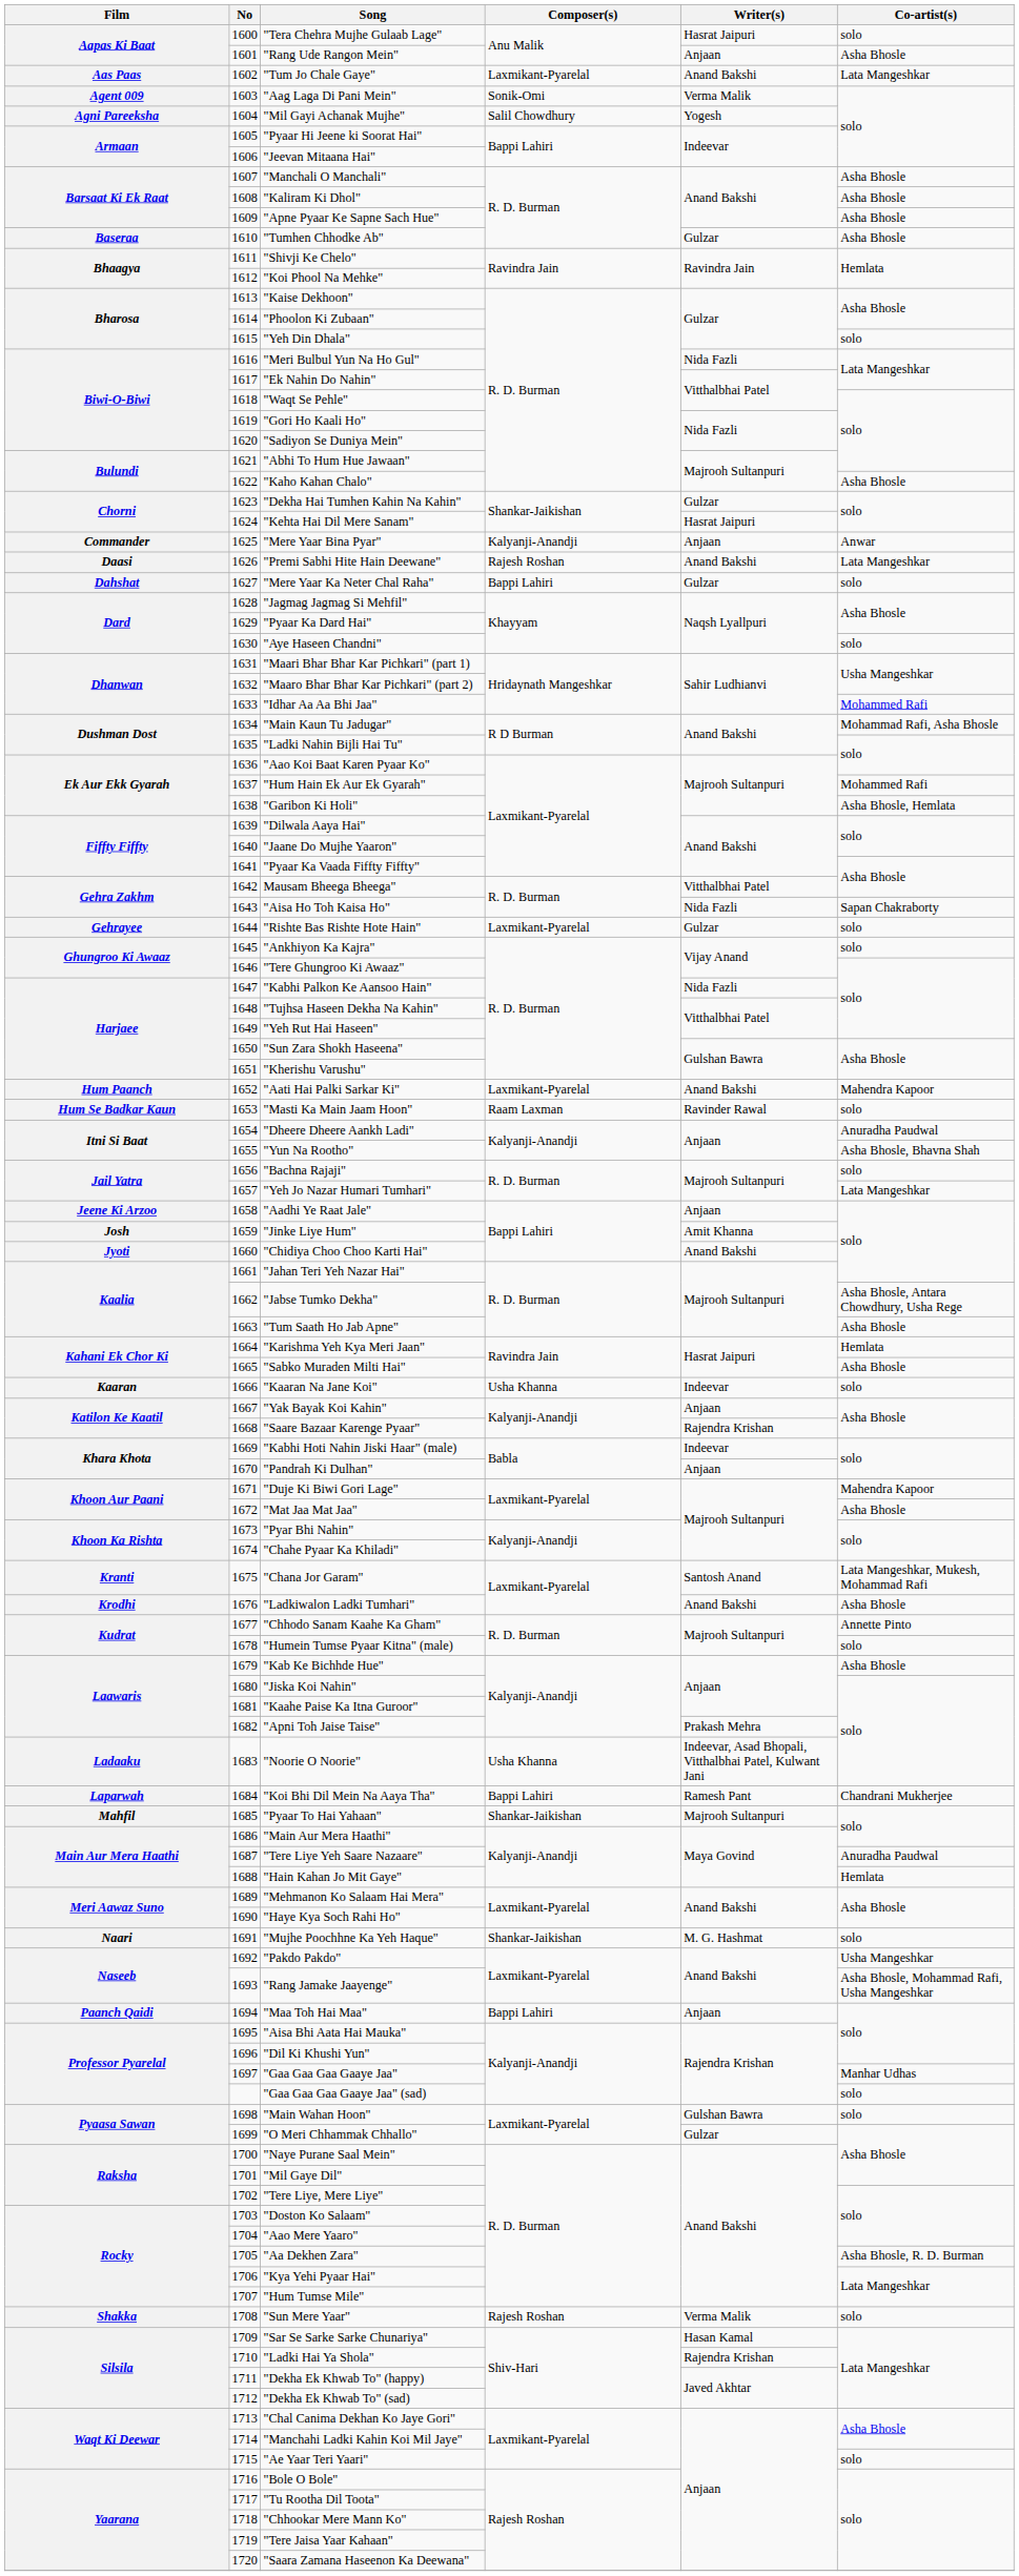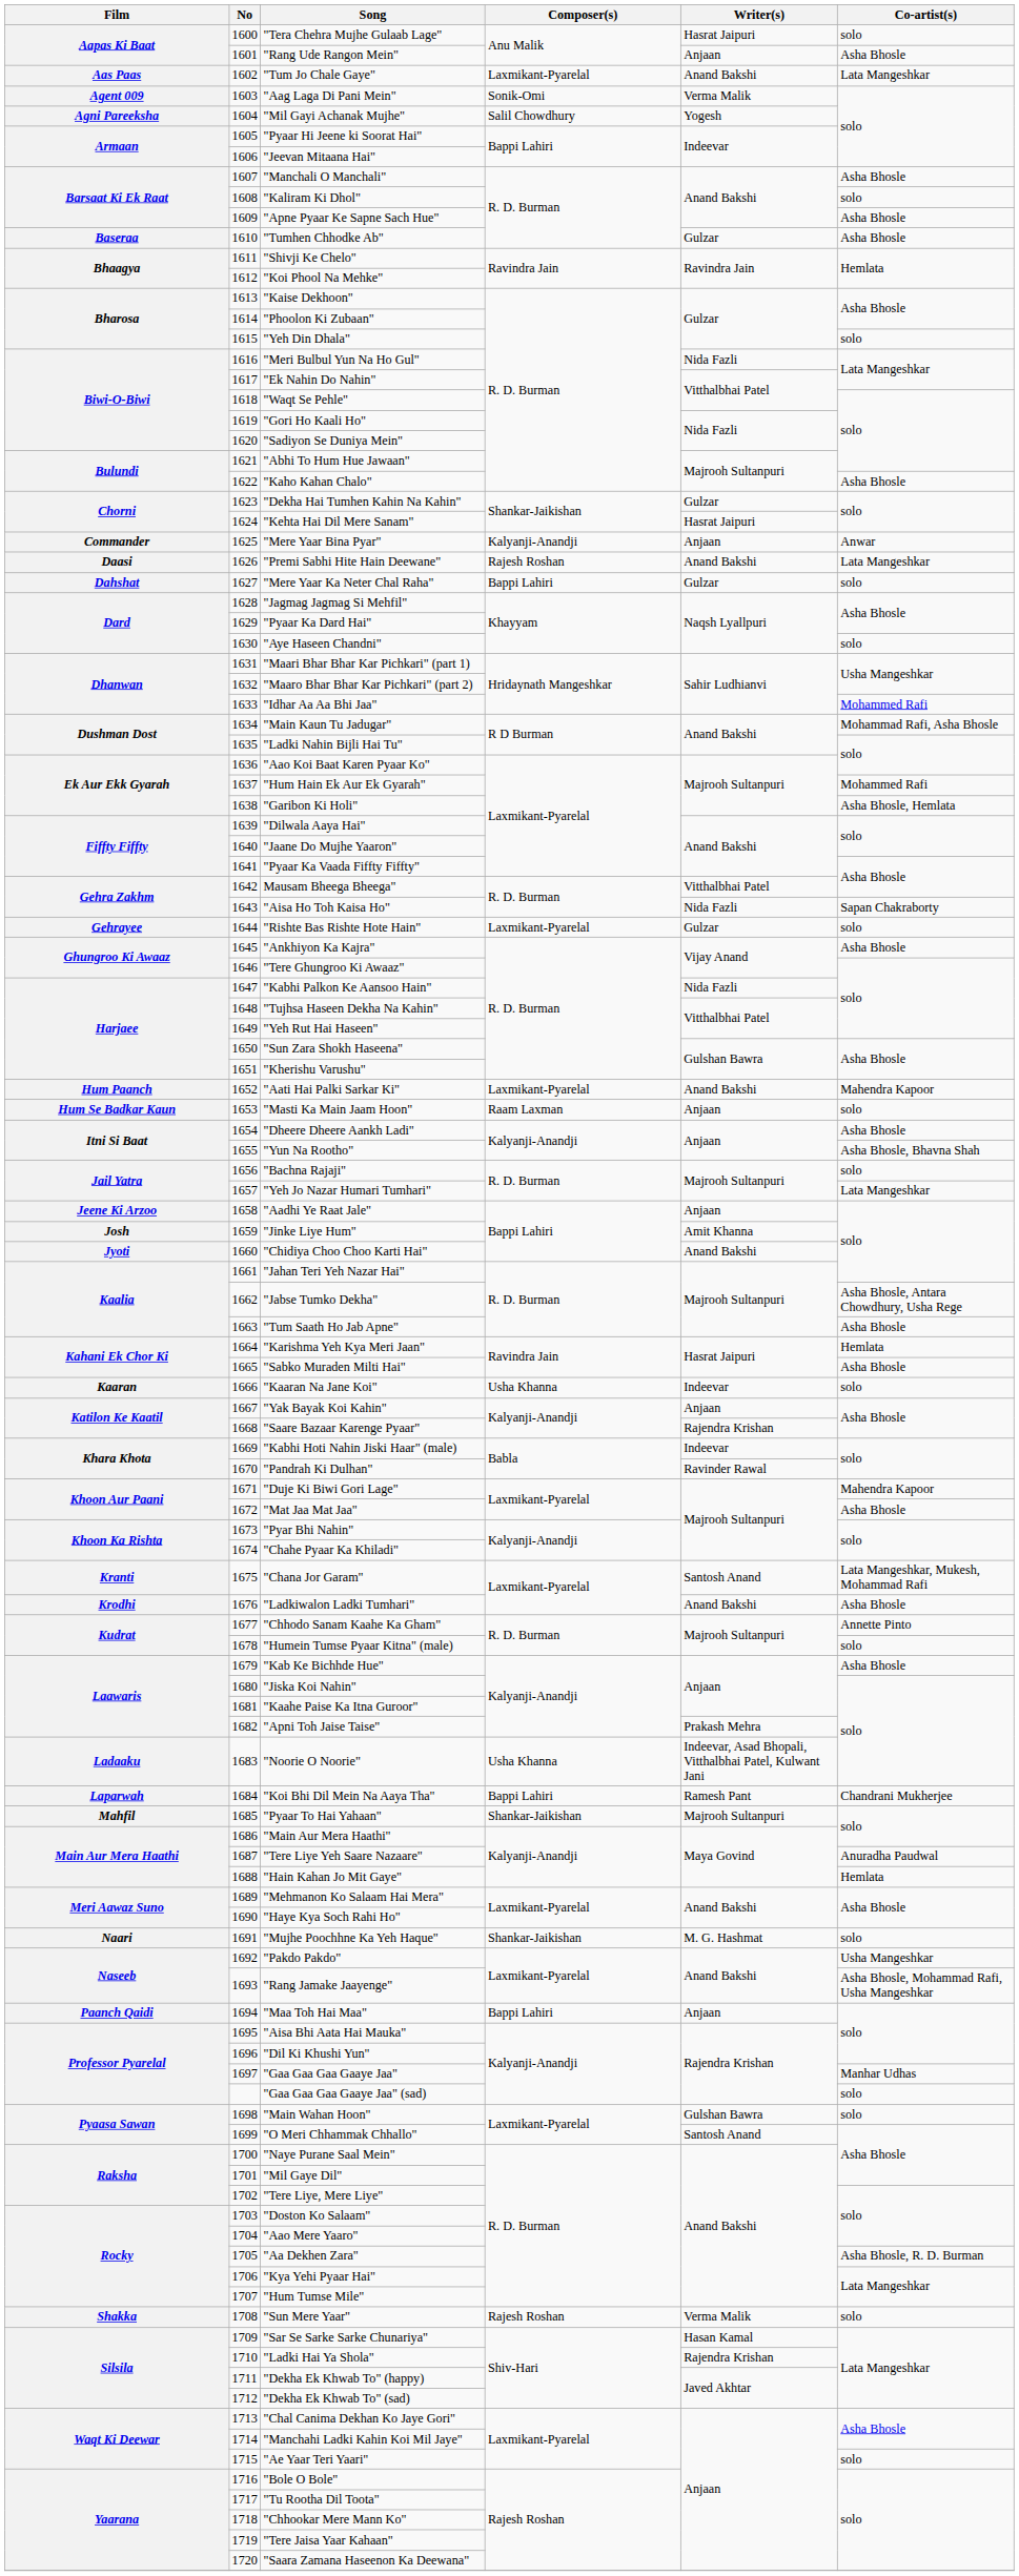"Kaliram Ki Dhol" | Co-artist(s): Asha Bhosle -> solo
"Ankhiyon Ka Kajra" | Co-artist(s): solo -> Asha Bhosle
"Masti Ka Main Jaam Hoon" | Writer(s): Ravinder Rawal -> Anjaan
"Dheere Dheere Aankh Ladi" | Co-artist(s): Anuradha Paudwal -> Asha Bhosle
"Pandrah Ki Dulhan" | Writer(s): Anjaan -> Ravinder Rawal
"O Meri Chhammak Chhallo" | Writer(s): Gulzar -> Santosh Anand
